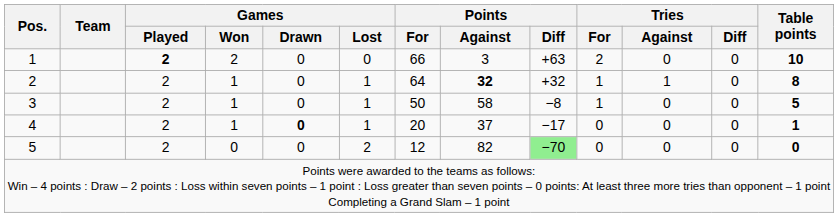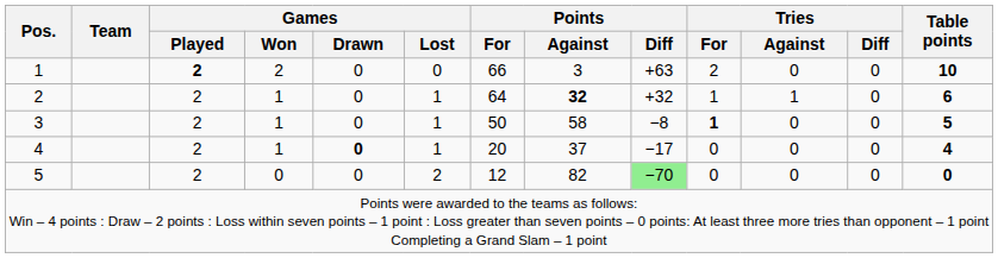row 4 | Table points: 8 -> 6
row 5 | Tries / For: normal -> bold
row 6 | Table points: 1 -> 4
